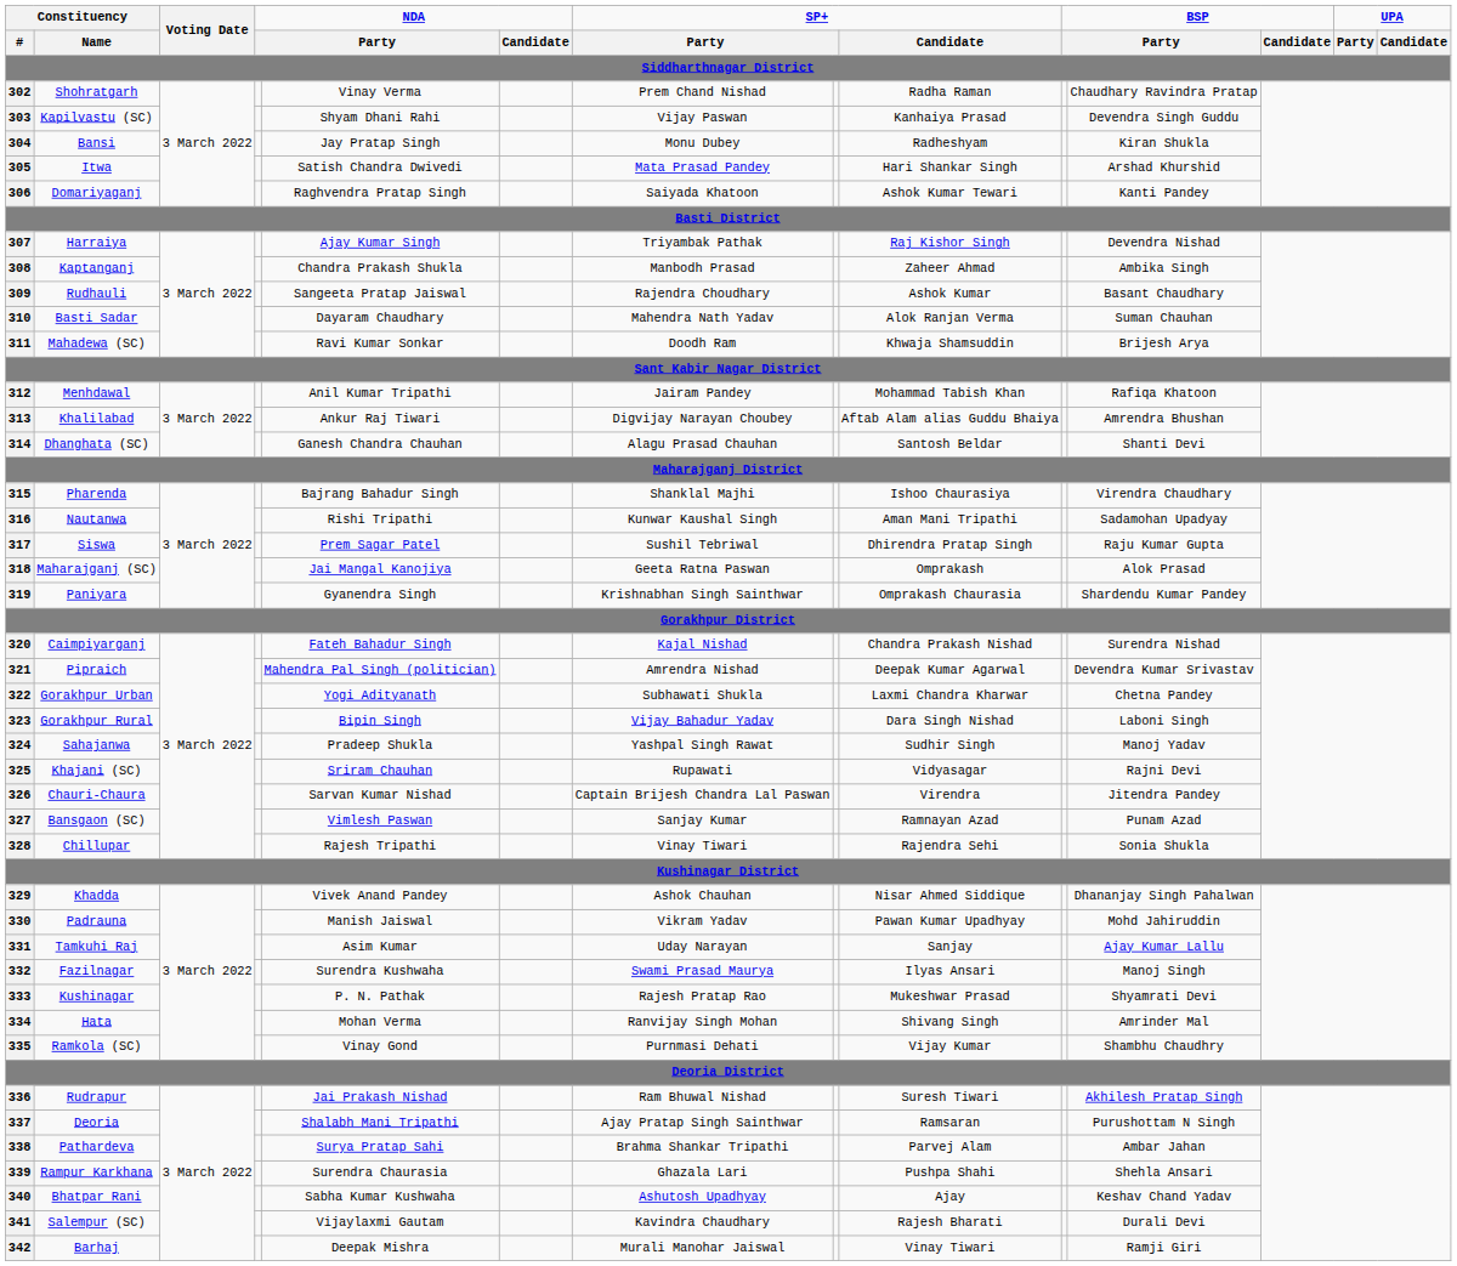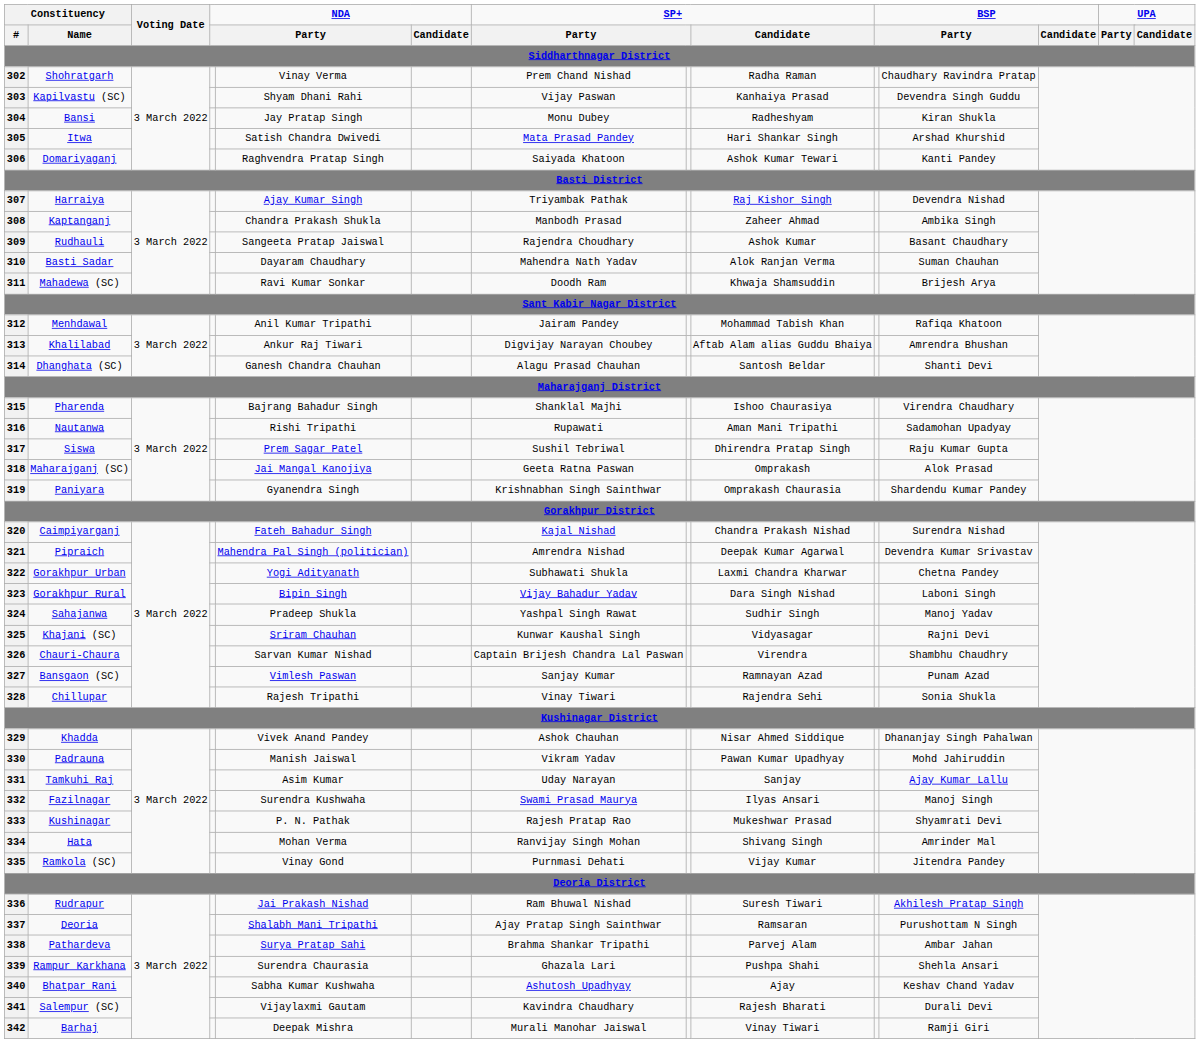Nautanwa | column 7: Kunwar Kaushal Singh -> Rupawati
Khajani (SC) | column 7: Rupawati -> Kunwar Kaushal Singh
Chauri-Chaura | column 11: Jitendra Pandey -> Shambhu Chaudhry
Ramkola (SC) | column 11: Shambhu Chaudhry -> Jitendra Pandey
